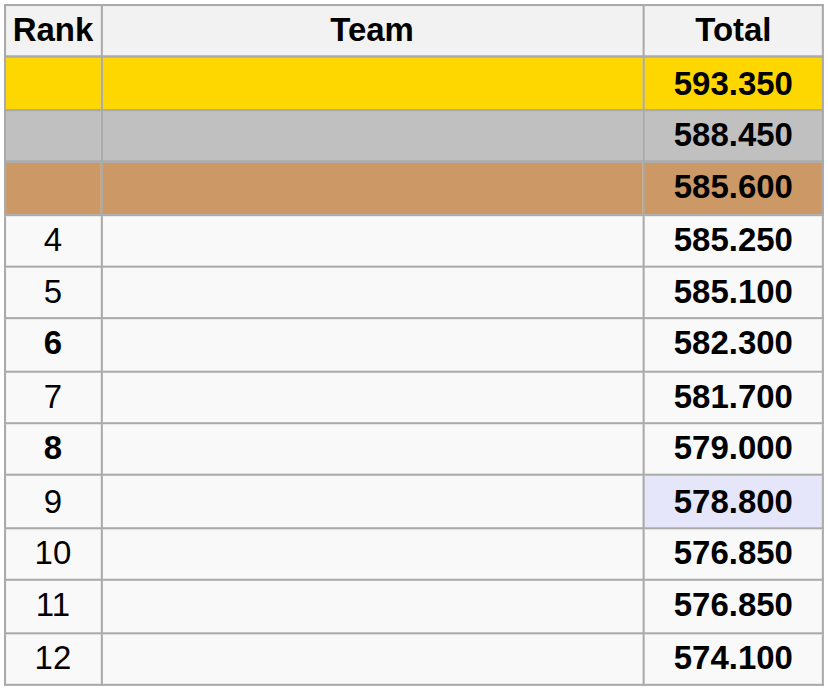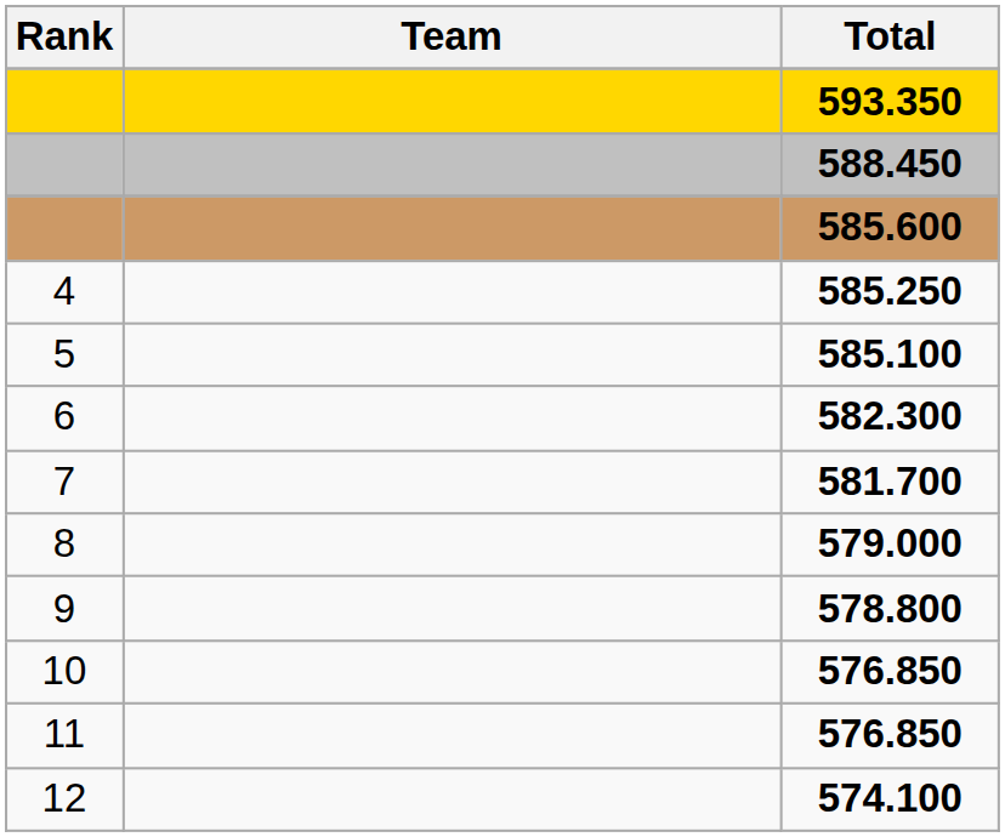582.300 | Rank: bold -> normal
579.000 | Rank: bold -> normal
578.800 | Total: lavender background -> no background
